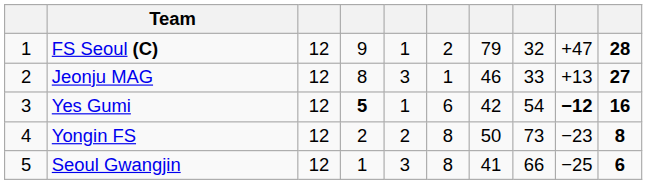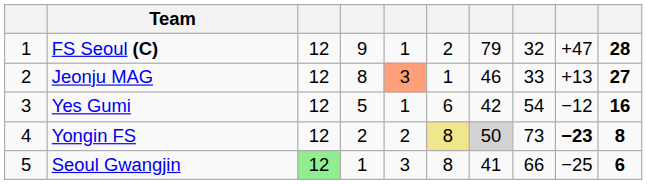Jeonju MAG | column 5: no background -> lightsalmon background
Yes Gumi | column 4: bold -> normal
Yes Gumi | column 9: bold -> normal
Yongin FS | column 6: no background -> khaki background
Yongin FS | column 7: no background -> lightgrey background
Yongin FS | column 9: normal -> bold
Seoul Gwangjin | column 3: no background -> lightgreen background
